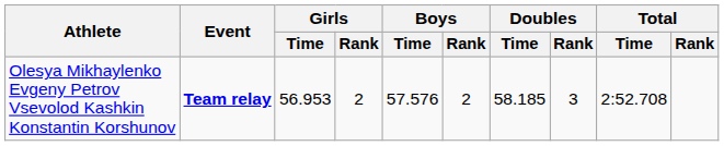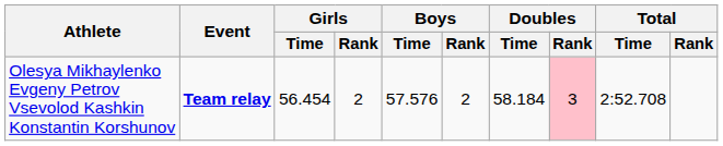row 3 | Girls / Time: 56.953 -> 56.454
row 3 | Doubles / Time: 58.185 -> 58.184
row 3 | Doubles / Rank: no background -> pink background
